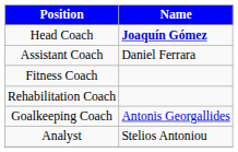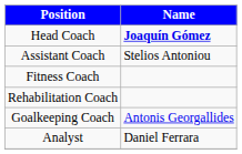Assistant Coach | Name: Daniel Ferrara -> Stelios Antoniou
Analyst | Name: Stelios Antoniou -> Daniel Ferrara
